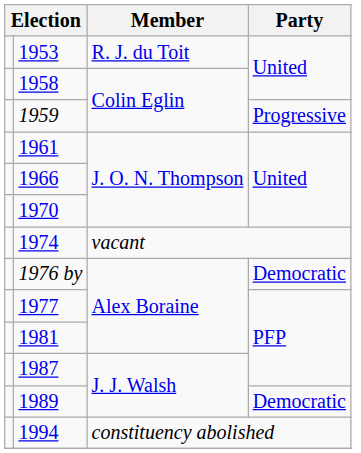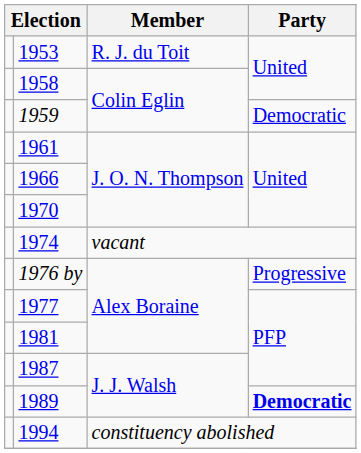1959 | Party: Progressive -> Democratic
1976 by | Party: Democratic -> Progressive
1989 | Party: normal -> bold
